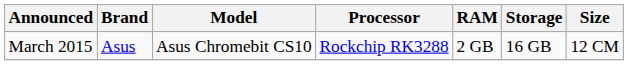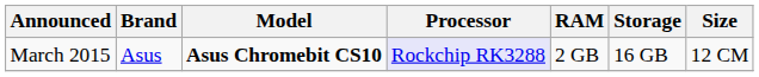March 2015 | Model: normal -> bold
March 2015 | Processor: no background -> lavender background
